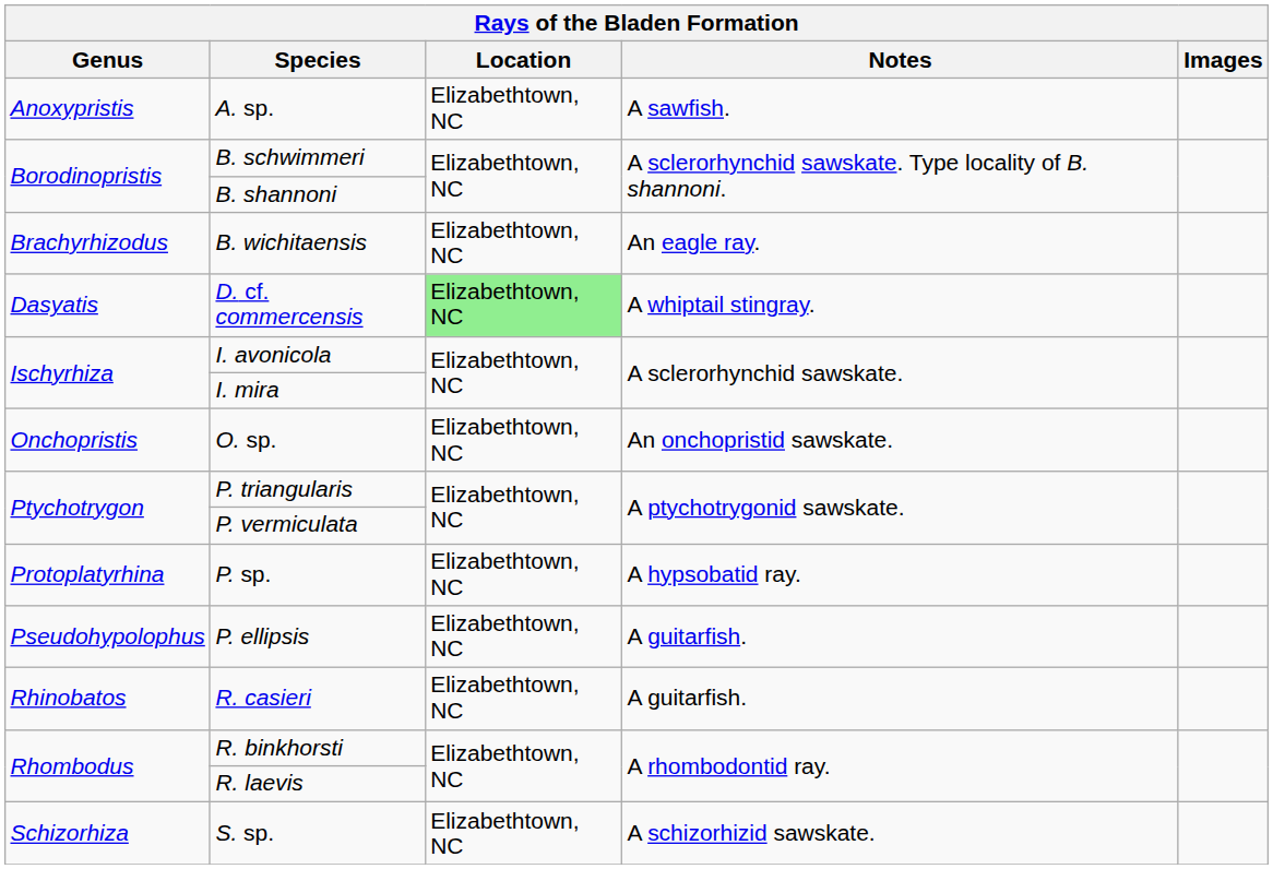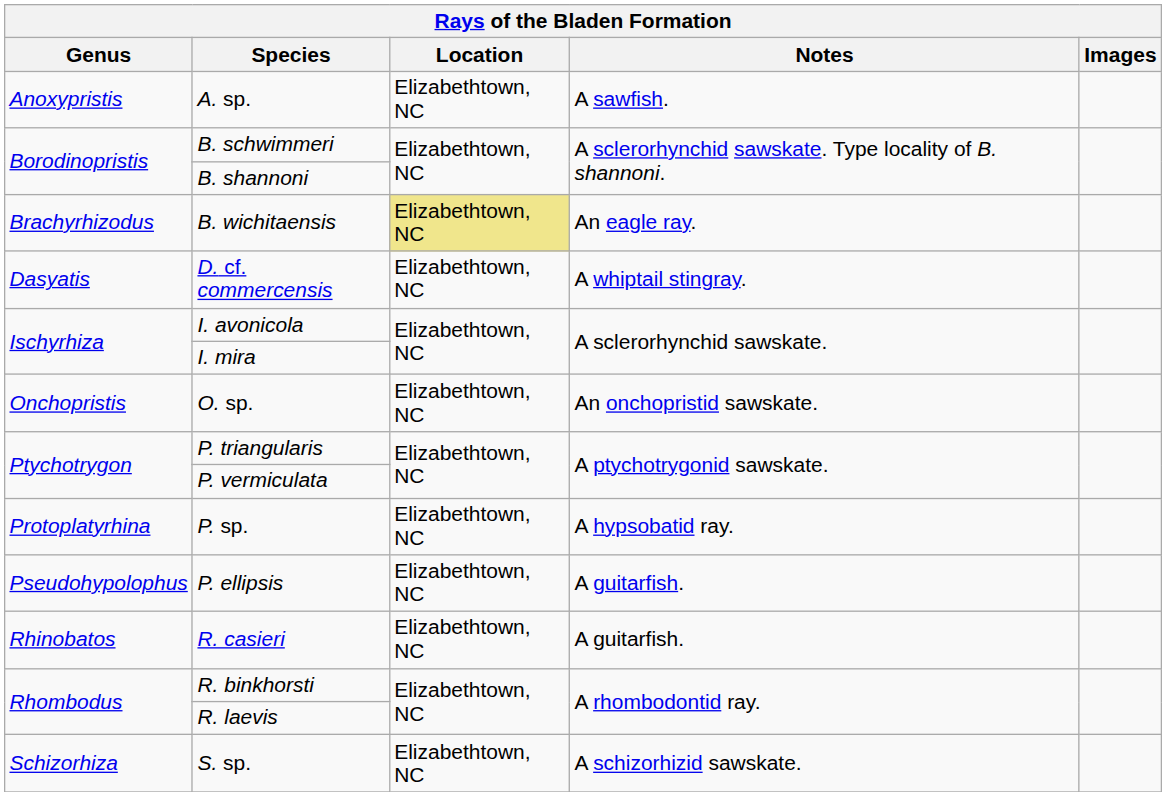B. wichitaensis | Location: no background -> khaki background
D. cf. commercensis | Location: lightgreen background -> no background
